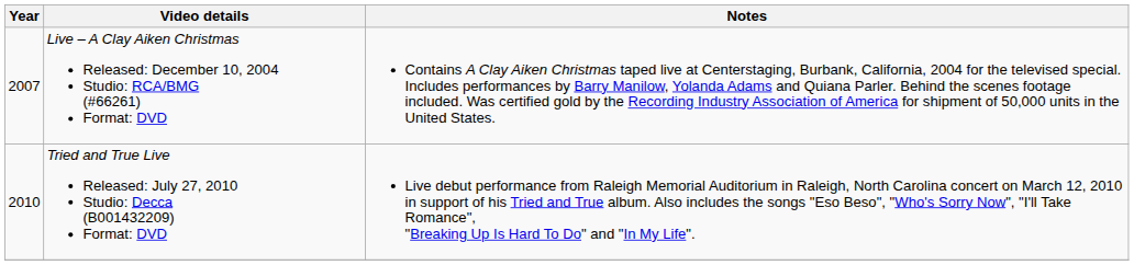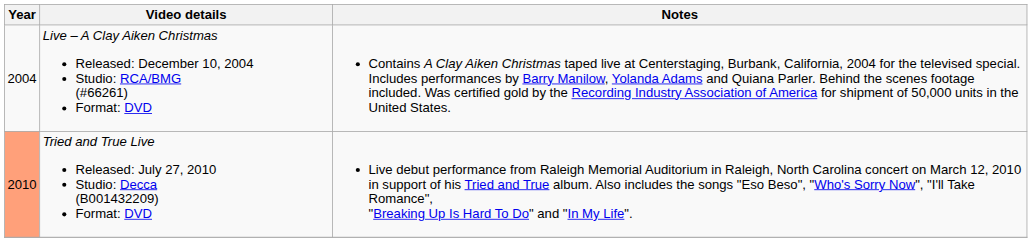row 2 | Year: 2007 -> 2004
row 3 | Year: no background -> lightsalmon background
